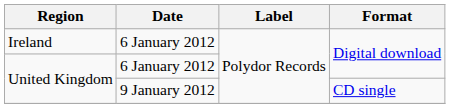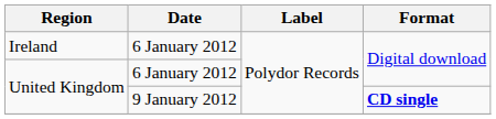United Kingdom / 9 January 2012 | Format: normal -> bold
